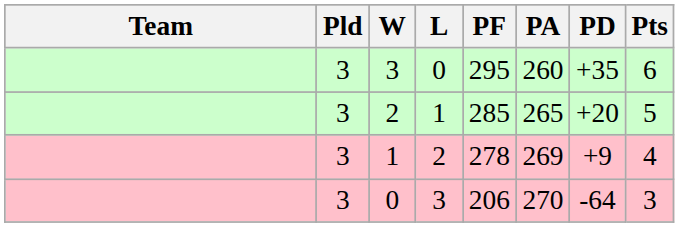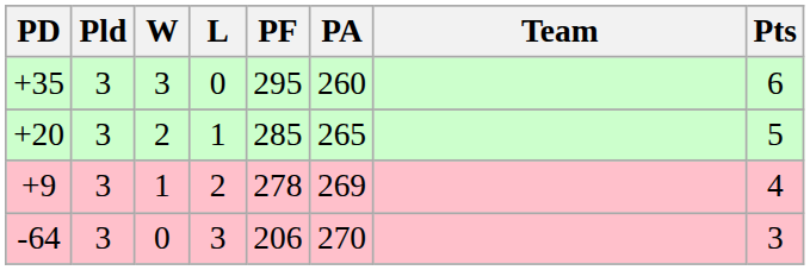columns swapped: Team <-> PD
